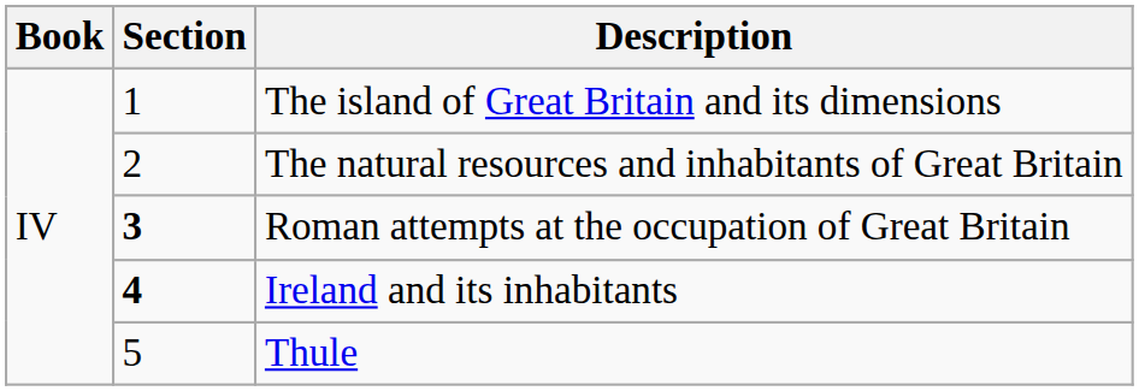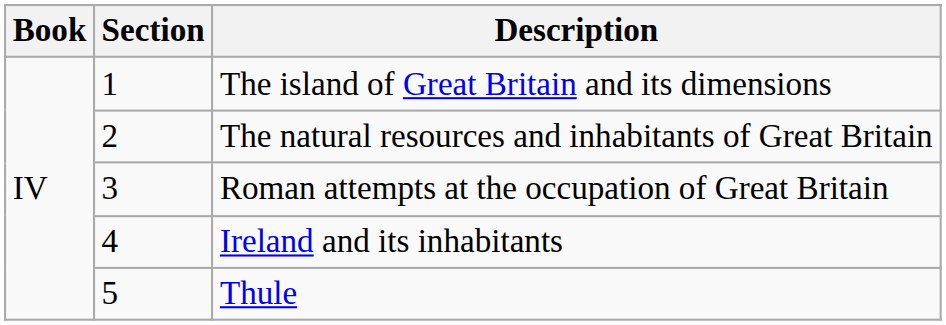Roman attempts at the occupation of Great Britain | Section: bold -> normal
Ireland and its inhabitants | Section: bold -> normal
